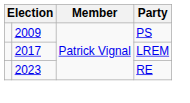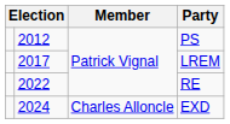PS | column 2: 2009 -> 2012
RE | column 2: 2023 -> 2022
+ row: 2024 | Charles Alloncle | EXD
